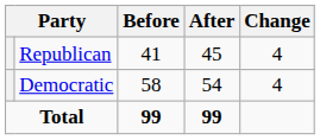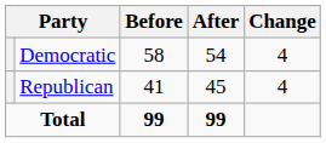rows swapped: Democratic <-> Republican
